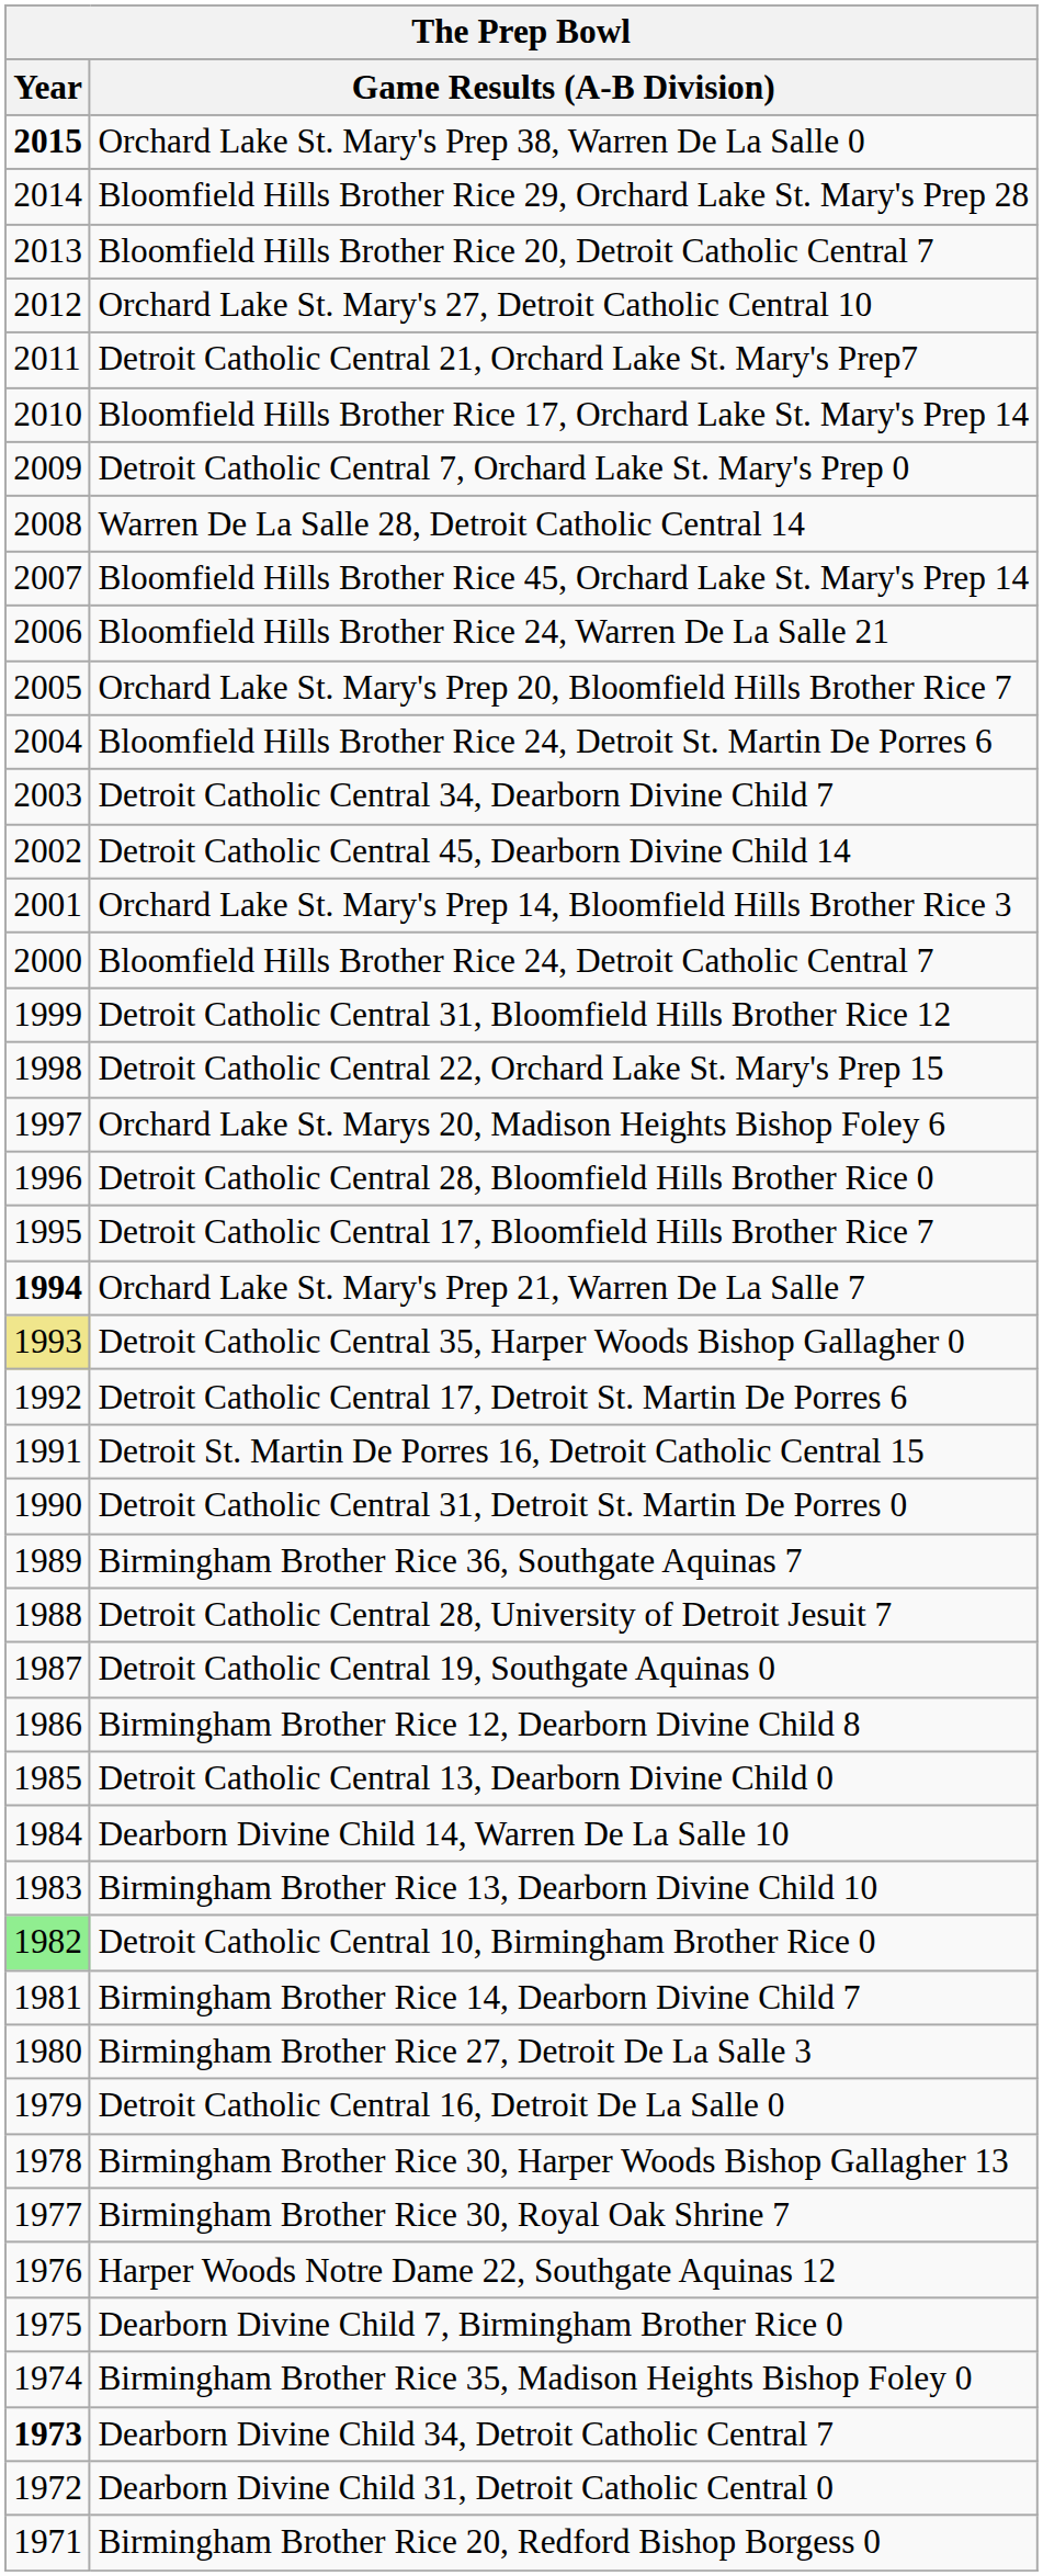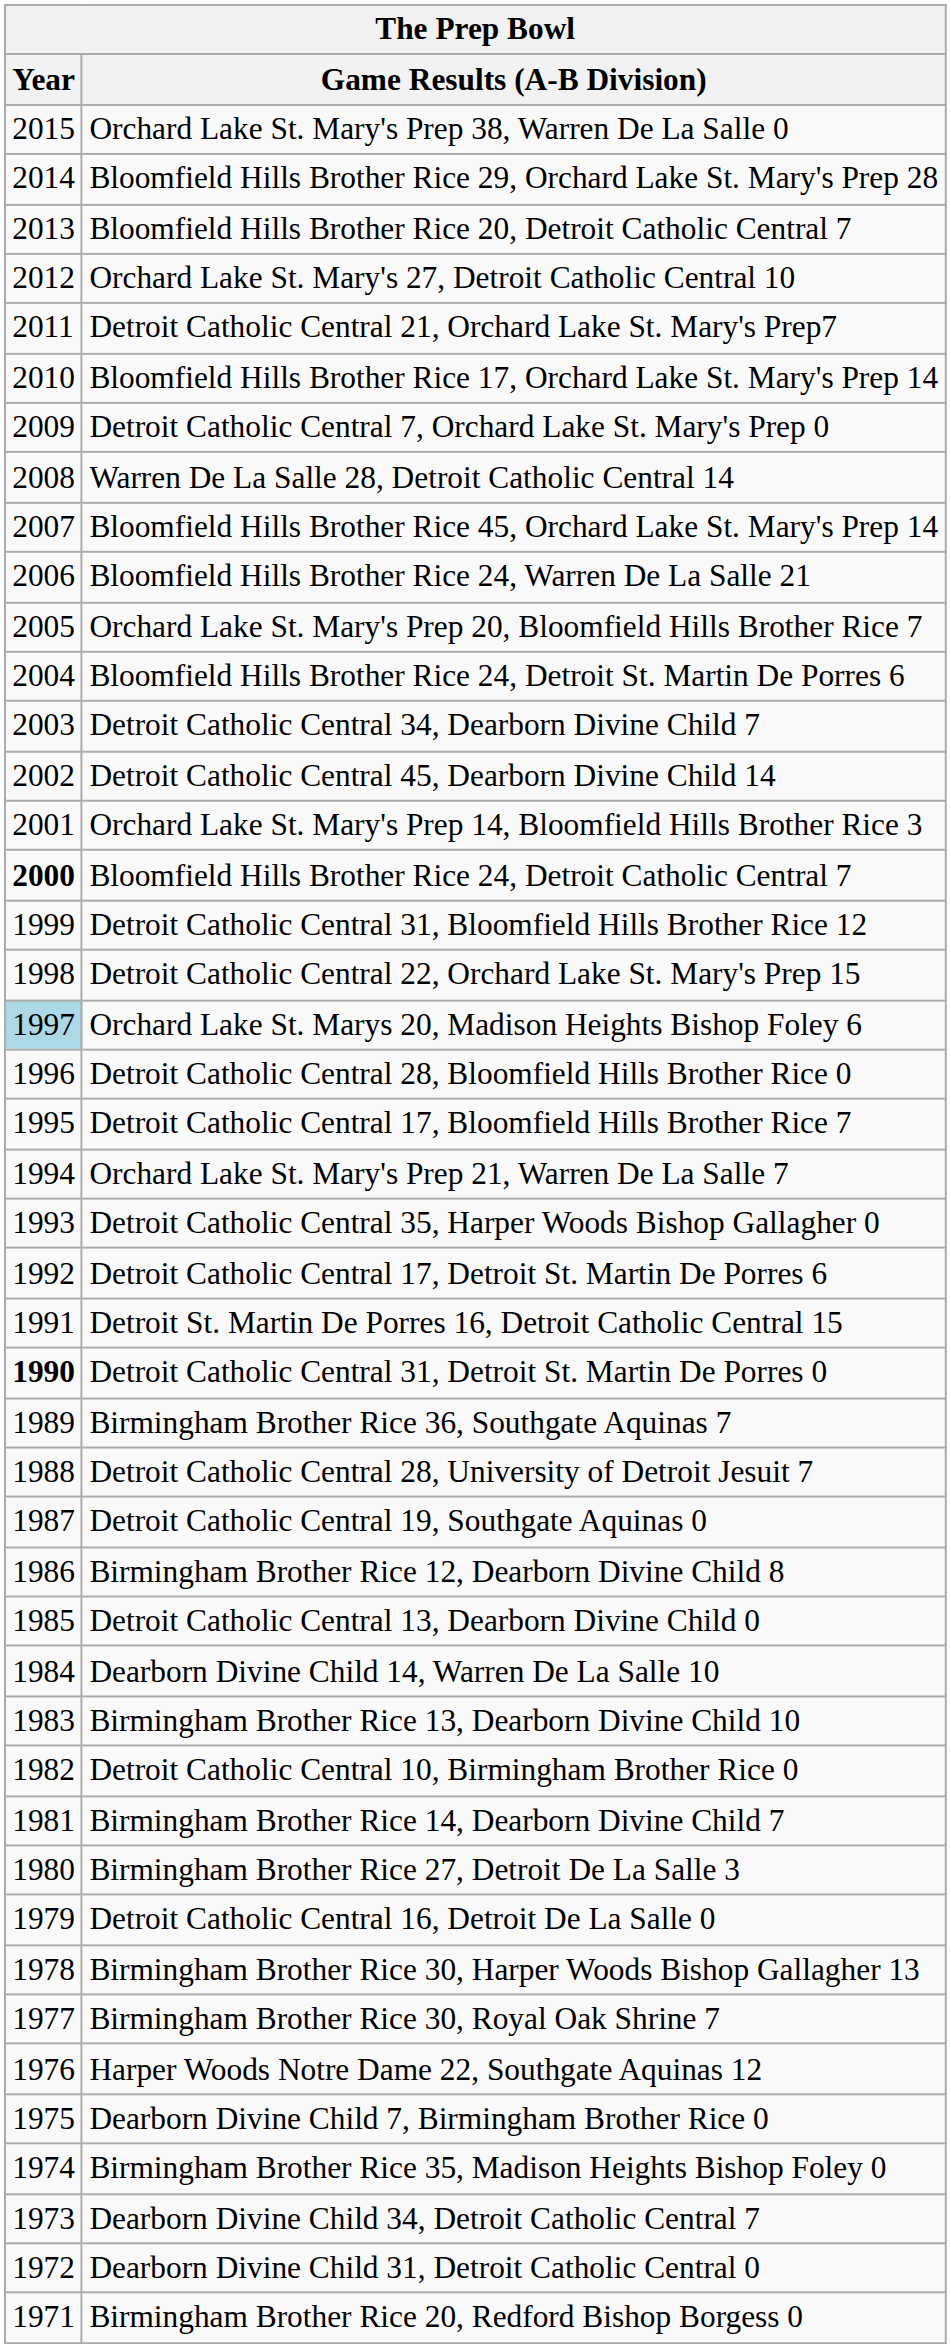Orchard Lake St. Mary's Prep 38, Warren De La Salle 0 | Year: bold -> normal
Bloomfield Hills Brother Rice 24, Detroit Catholic Central 7 | Year: normal -> bold
Orchard Lake St. Marys 20, Madison Heights Bishop Foley 6 | Year: no background -> lightblue background
Orchard Lake St. Mary's Prep 21, Warren De La Salle 7 | Year: bold -> normal
Detroit Catholic Central 35, Harper Woods Bishop Gallagher 0 | Year: khaki background -> no background
Detroit Catholic Central 31, Detroit St. Martin De Porres 0 | Year: normal -> bold
Detroit Catholic Central 10, Birmingham Brother Rice 0 | Year: lightgreen background -> no background
Dearborn Divine Child 34, Detroit Catholic Central 7 | Year: bold -> normal
